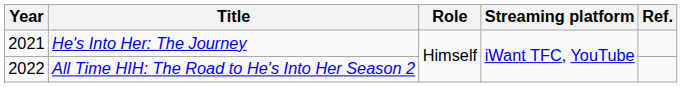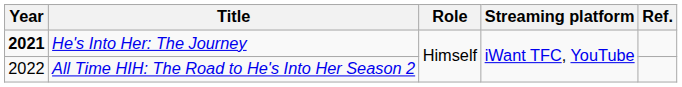He's Into Her: The Journey | Year: normal -> bold
